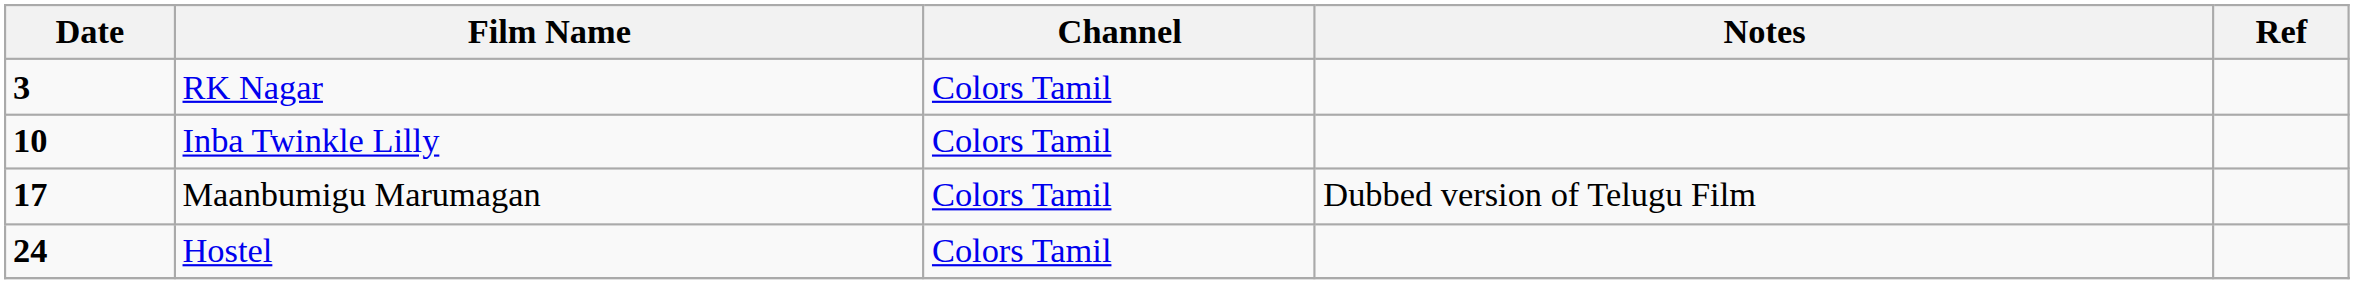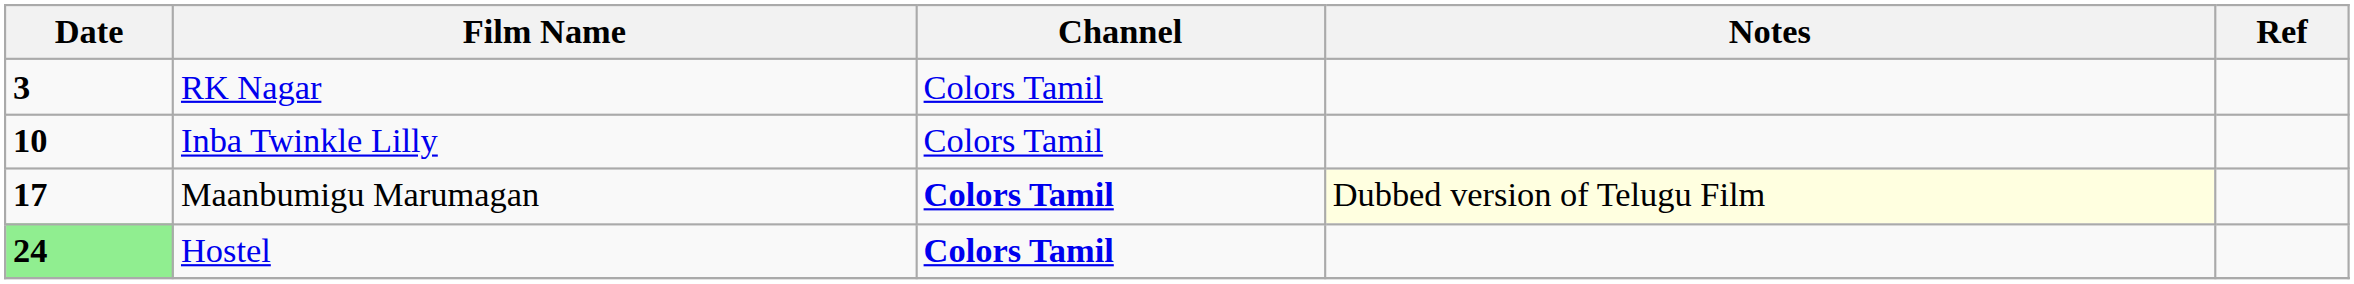Maanbumigu Marumagan | Channel: normal -> bold
Maanbumigu Marumagan | Notes: no background -> lightyellow background
Hostel | Date: no background -> lightgreen background
Hostel | Channel: normal -> bold
